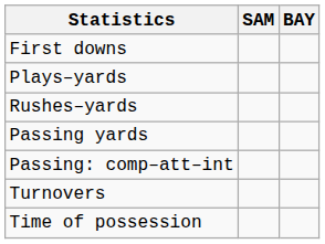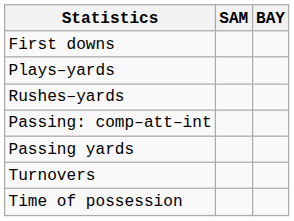rows swapped: Passing yards <-> Passing: comp–att–int
